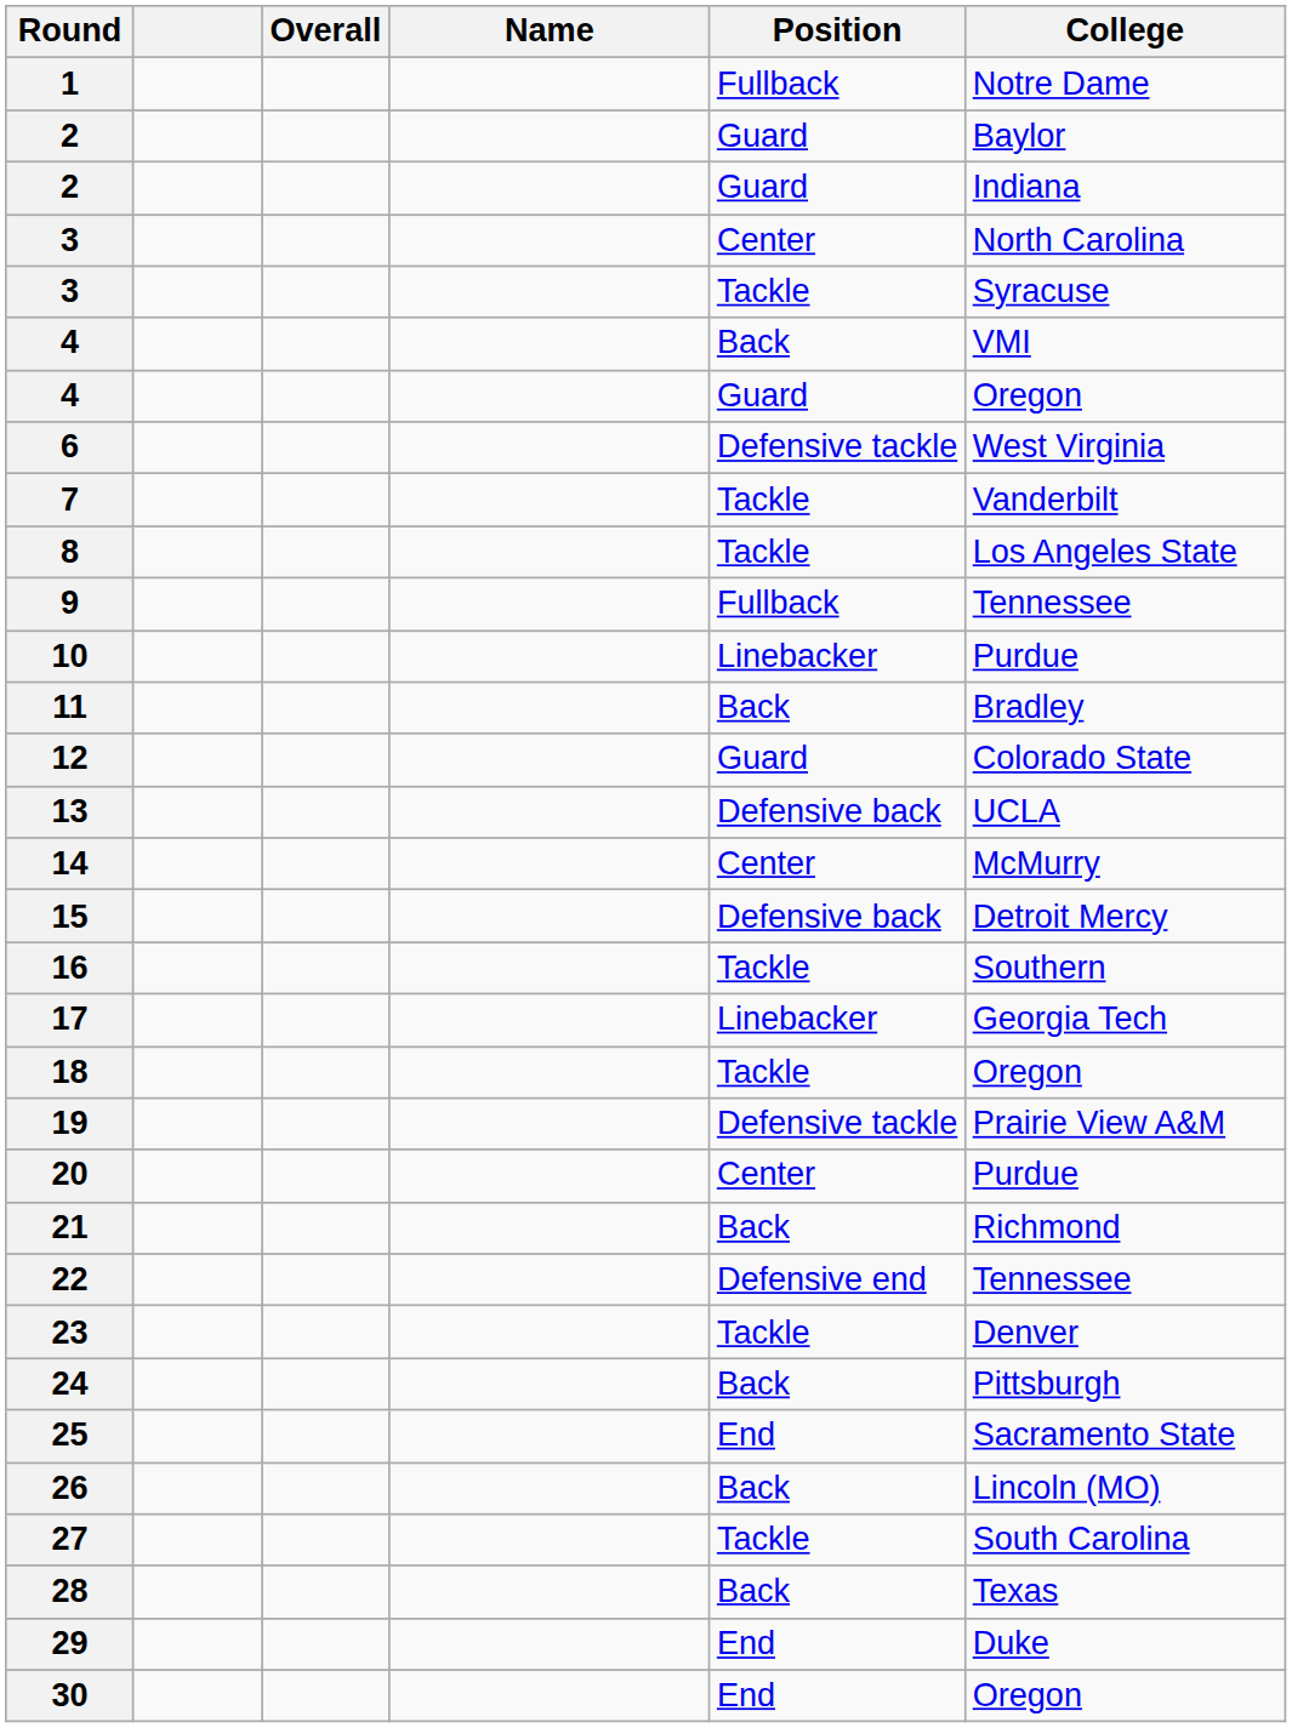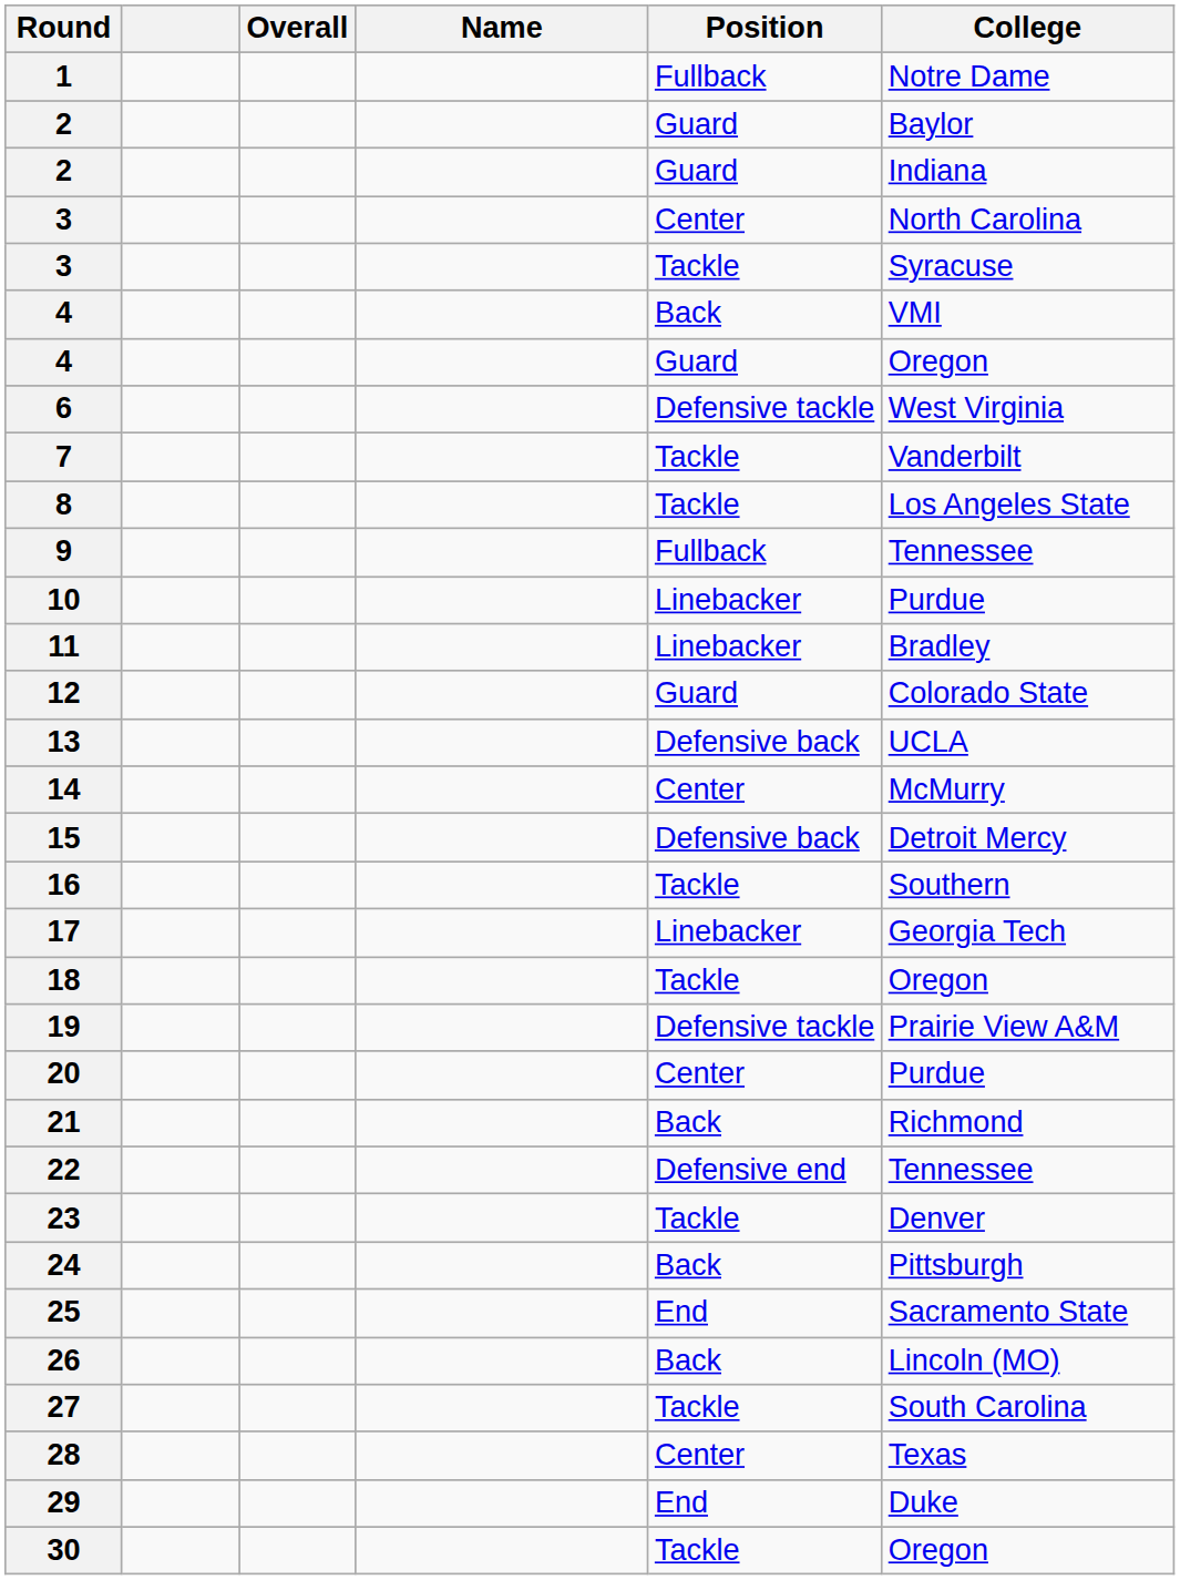11 | Position: Back -> Linebacker
28 | Position: Back -> Center
30 | Position: End -> Tackle
